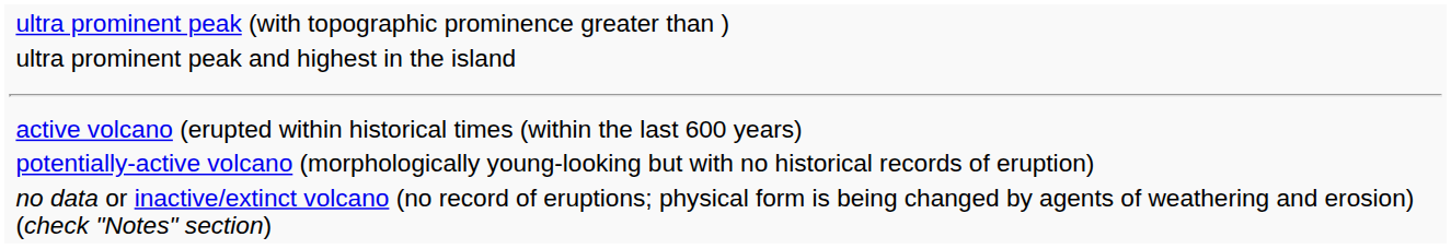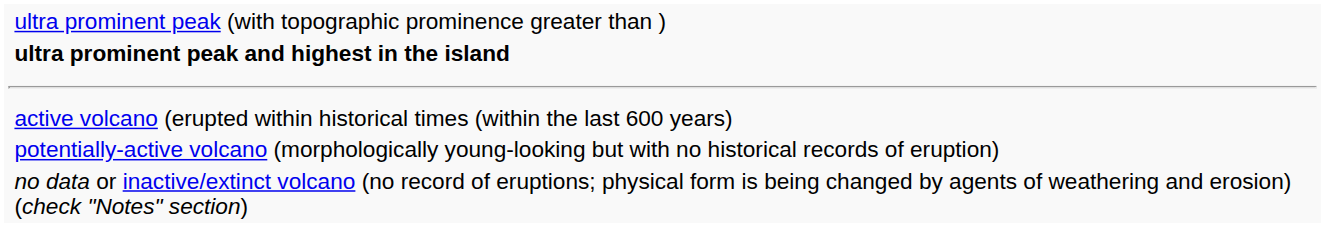row 2 | column 1: normal -> bold
